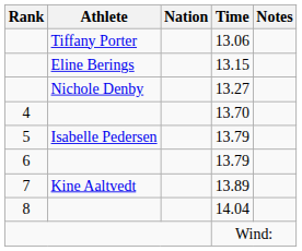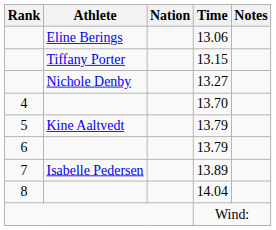13.06 | Athlete: Tiffany Porter -> Eline Berings
13.15 | Athlete: Eline Berings -> Tiffany Porter
5 / 13.79 | Athlete: Isabelle Pedersen -> Kine Aaltvedt
13.89 | Athlete: Kine Aaltvedt -> Isabelle Pedersen
